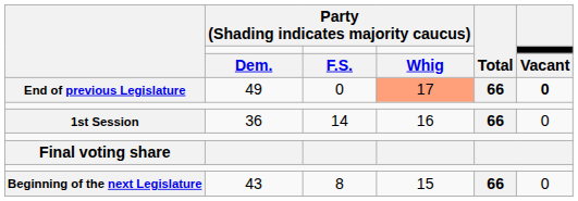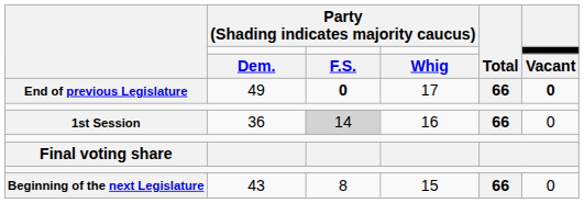End of previous Legislature | column 3: normal -> bold
End of previous Legislature | column 4: lightsalmon background -> no background
1st Session | column 3: no background -> lightgrey background
